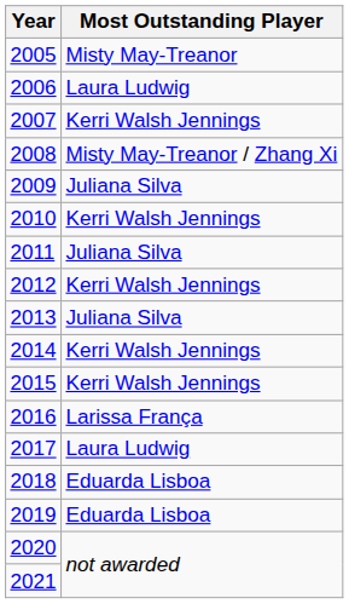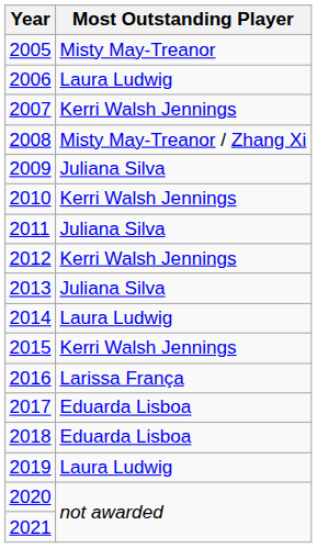2014 | Most Outstanding Player: Kerri Walsh Jennings -> Laura Ludwig
2017 | Most Outstanding Player: Laura Ludwig -> Eduarda Lisboa
2019 | Most Outstanding Player: Eduarda Lisboa -> Laura Ludwig
